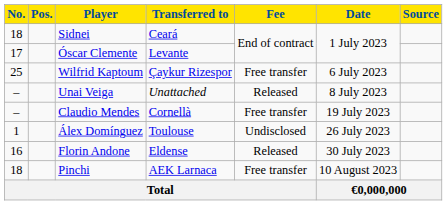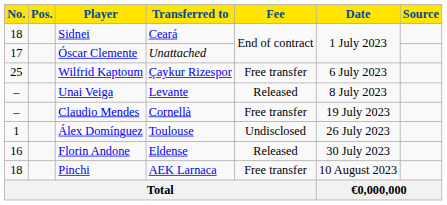Óscar Clemente | Transferred to: Levante -> Unattached
Unai Veiga | Transferred to: Unattached -> Levante
